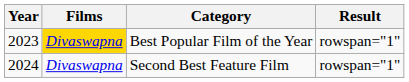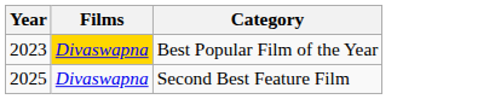- column: Result | rowspan="1" | rowspan="1"
Second Best Feature Film | Year: 2024 -> 2025
